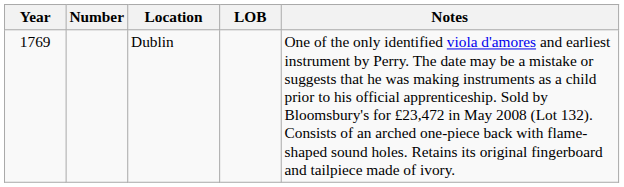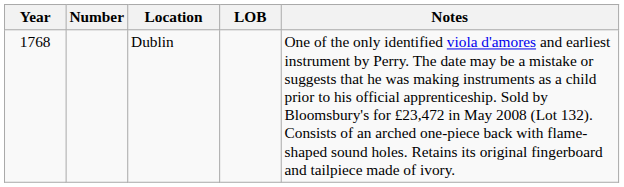Dublin | Year: 1769 -> 1768
